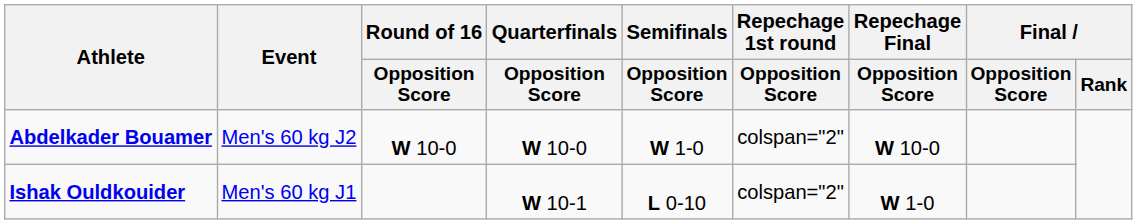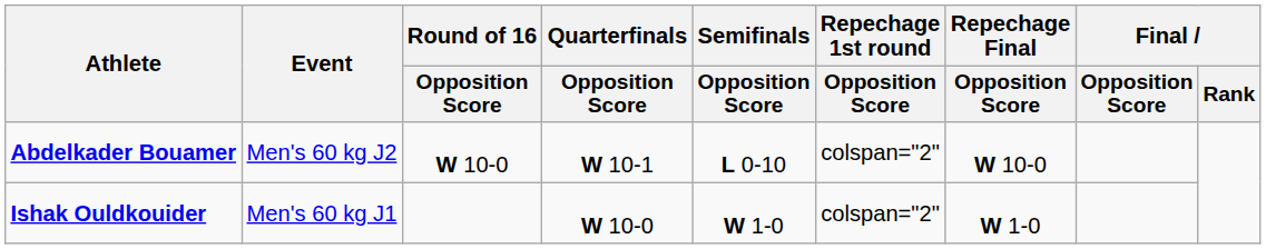Abdelkader Bouamer | Quarterfinals / Opposition Score: W 10-0 -> W 10-1
Abdelkader Bouamer | Semifinals / Opposition Score: W 1-0 -> L 0-10
Ishak Ouldkouider | Quarterfinals / Opposition Score: W 10-1 -> W 10-0
Ishak Ouldkouider | Semifinals / Opposition Score: L 0-10 -> W 1-0
